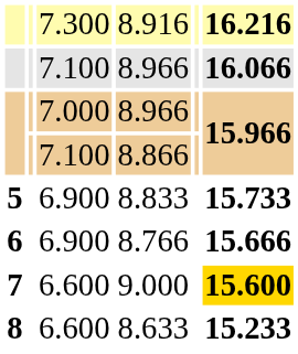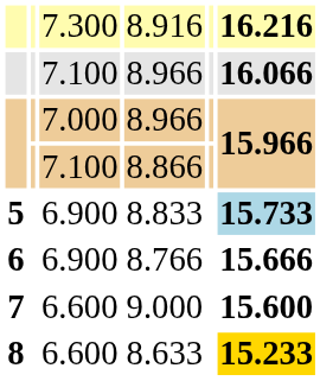8.833 | column 4: no background -> lightblue background
9.000 | column 4: gold background -> no background
8.633 | column 4: no background -> gold background
